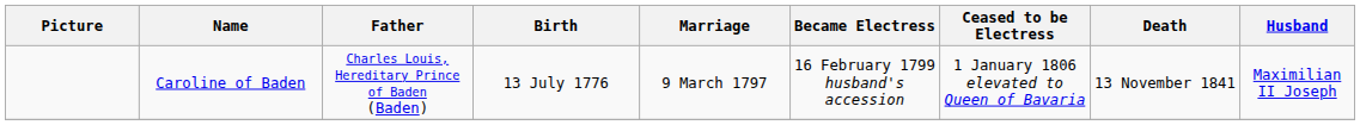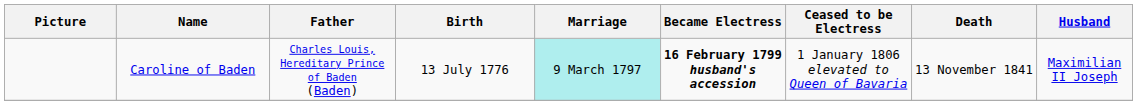Caroline of Baden | Marriage: no background -> paleturquoise background
Caroline of Baden | Became Electress: normal -> bold
